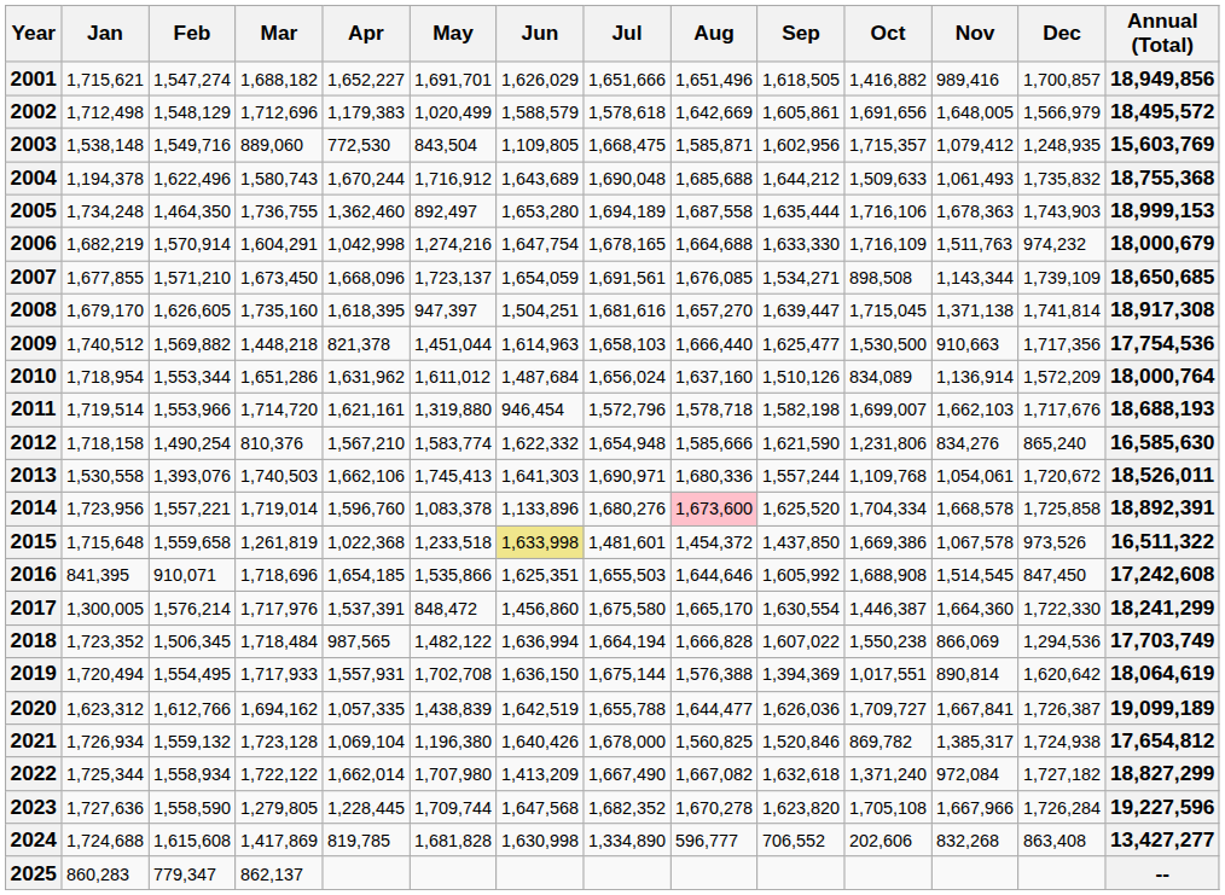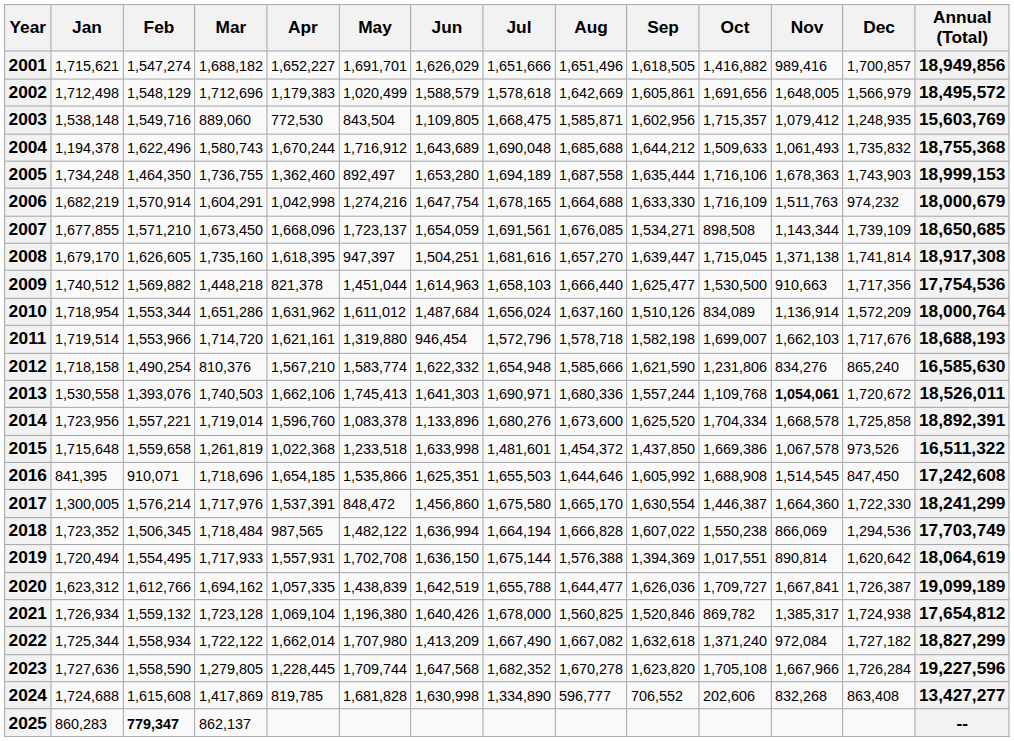2013 | Nov: normal -> bold
2014 | Aug: pink background -> no background
2015 | Jun: khaki background -> no background
2025 | Feb: normal -> bold
